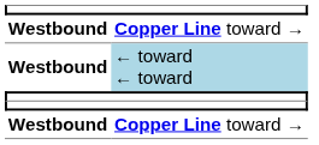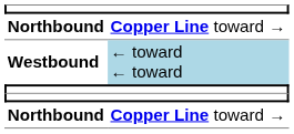row 1 | column 1: Westbound -> Northbound
row 3 | column 1: Westbound -> Northbound
